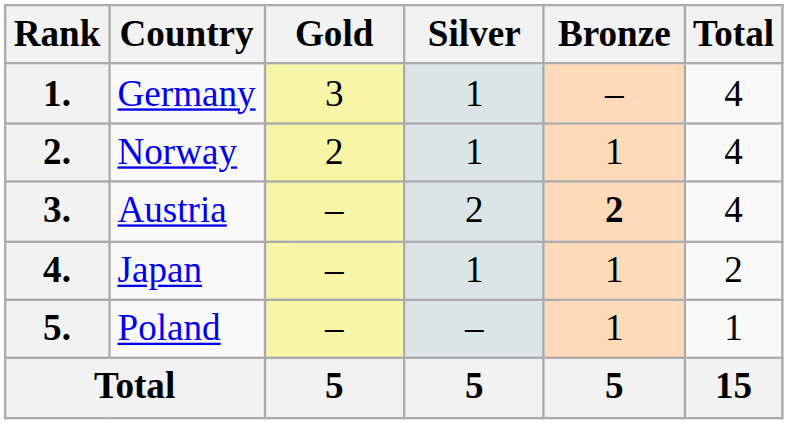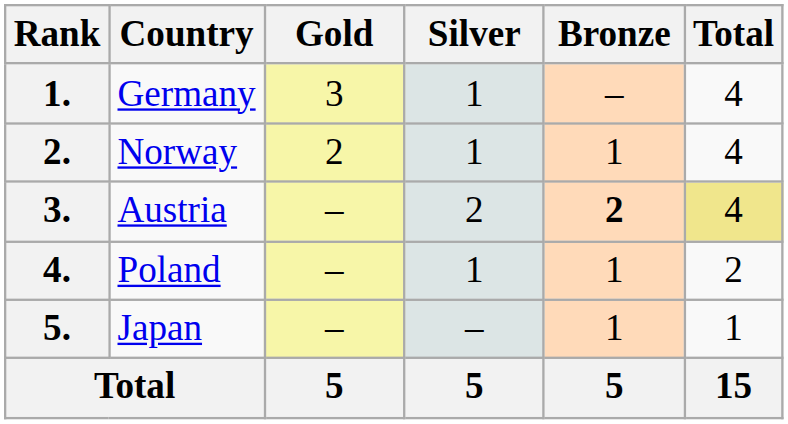3. | Total: no background -> khaki background
4. | Country: Japan -> Poland
5. | Country: Poland -> Japan
